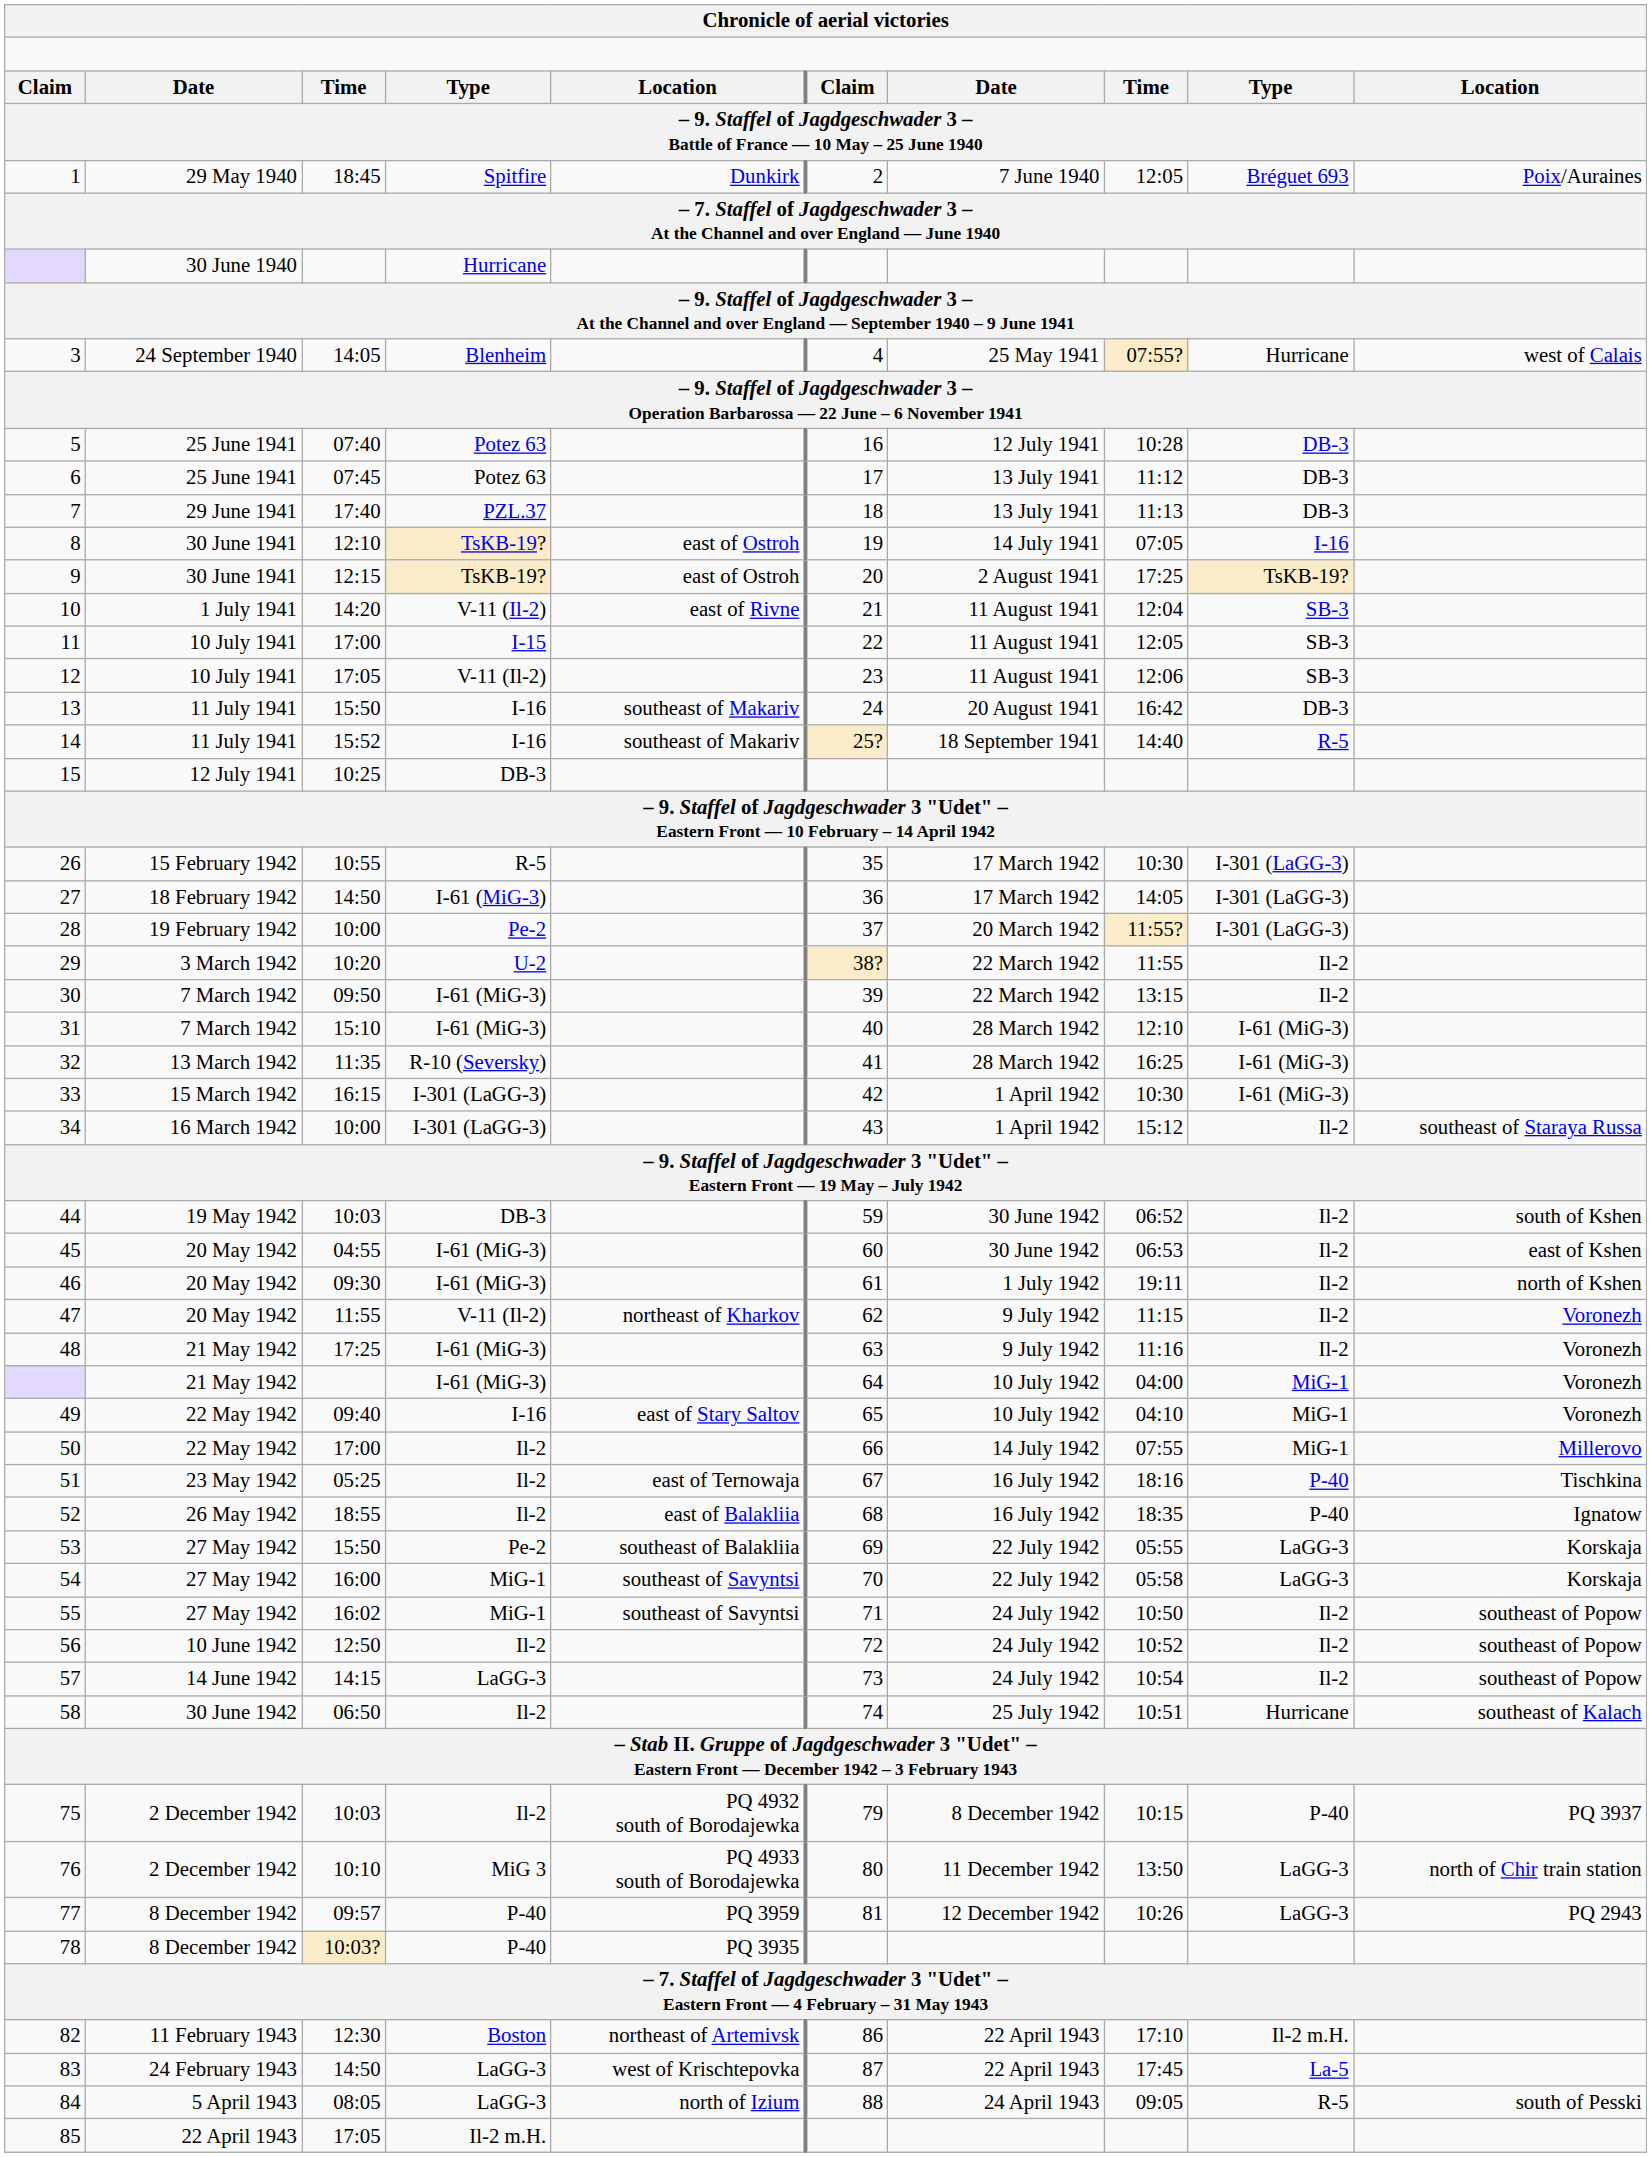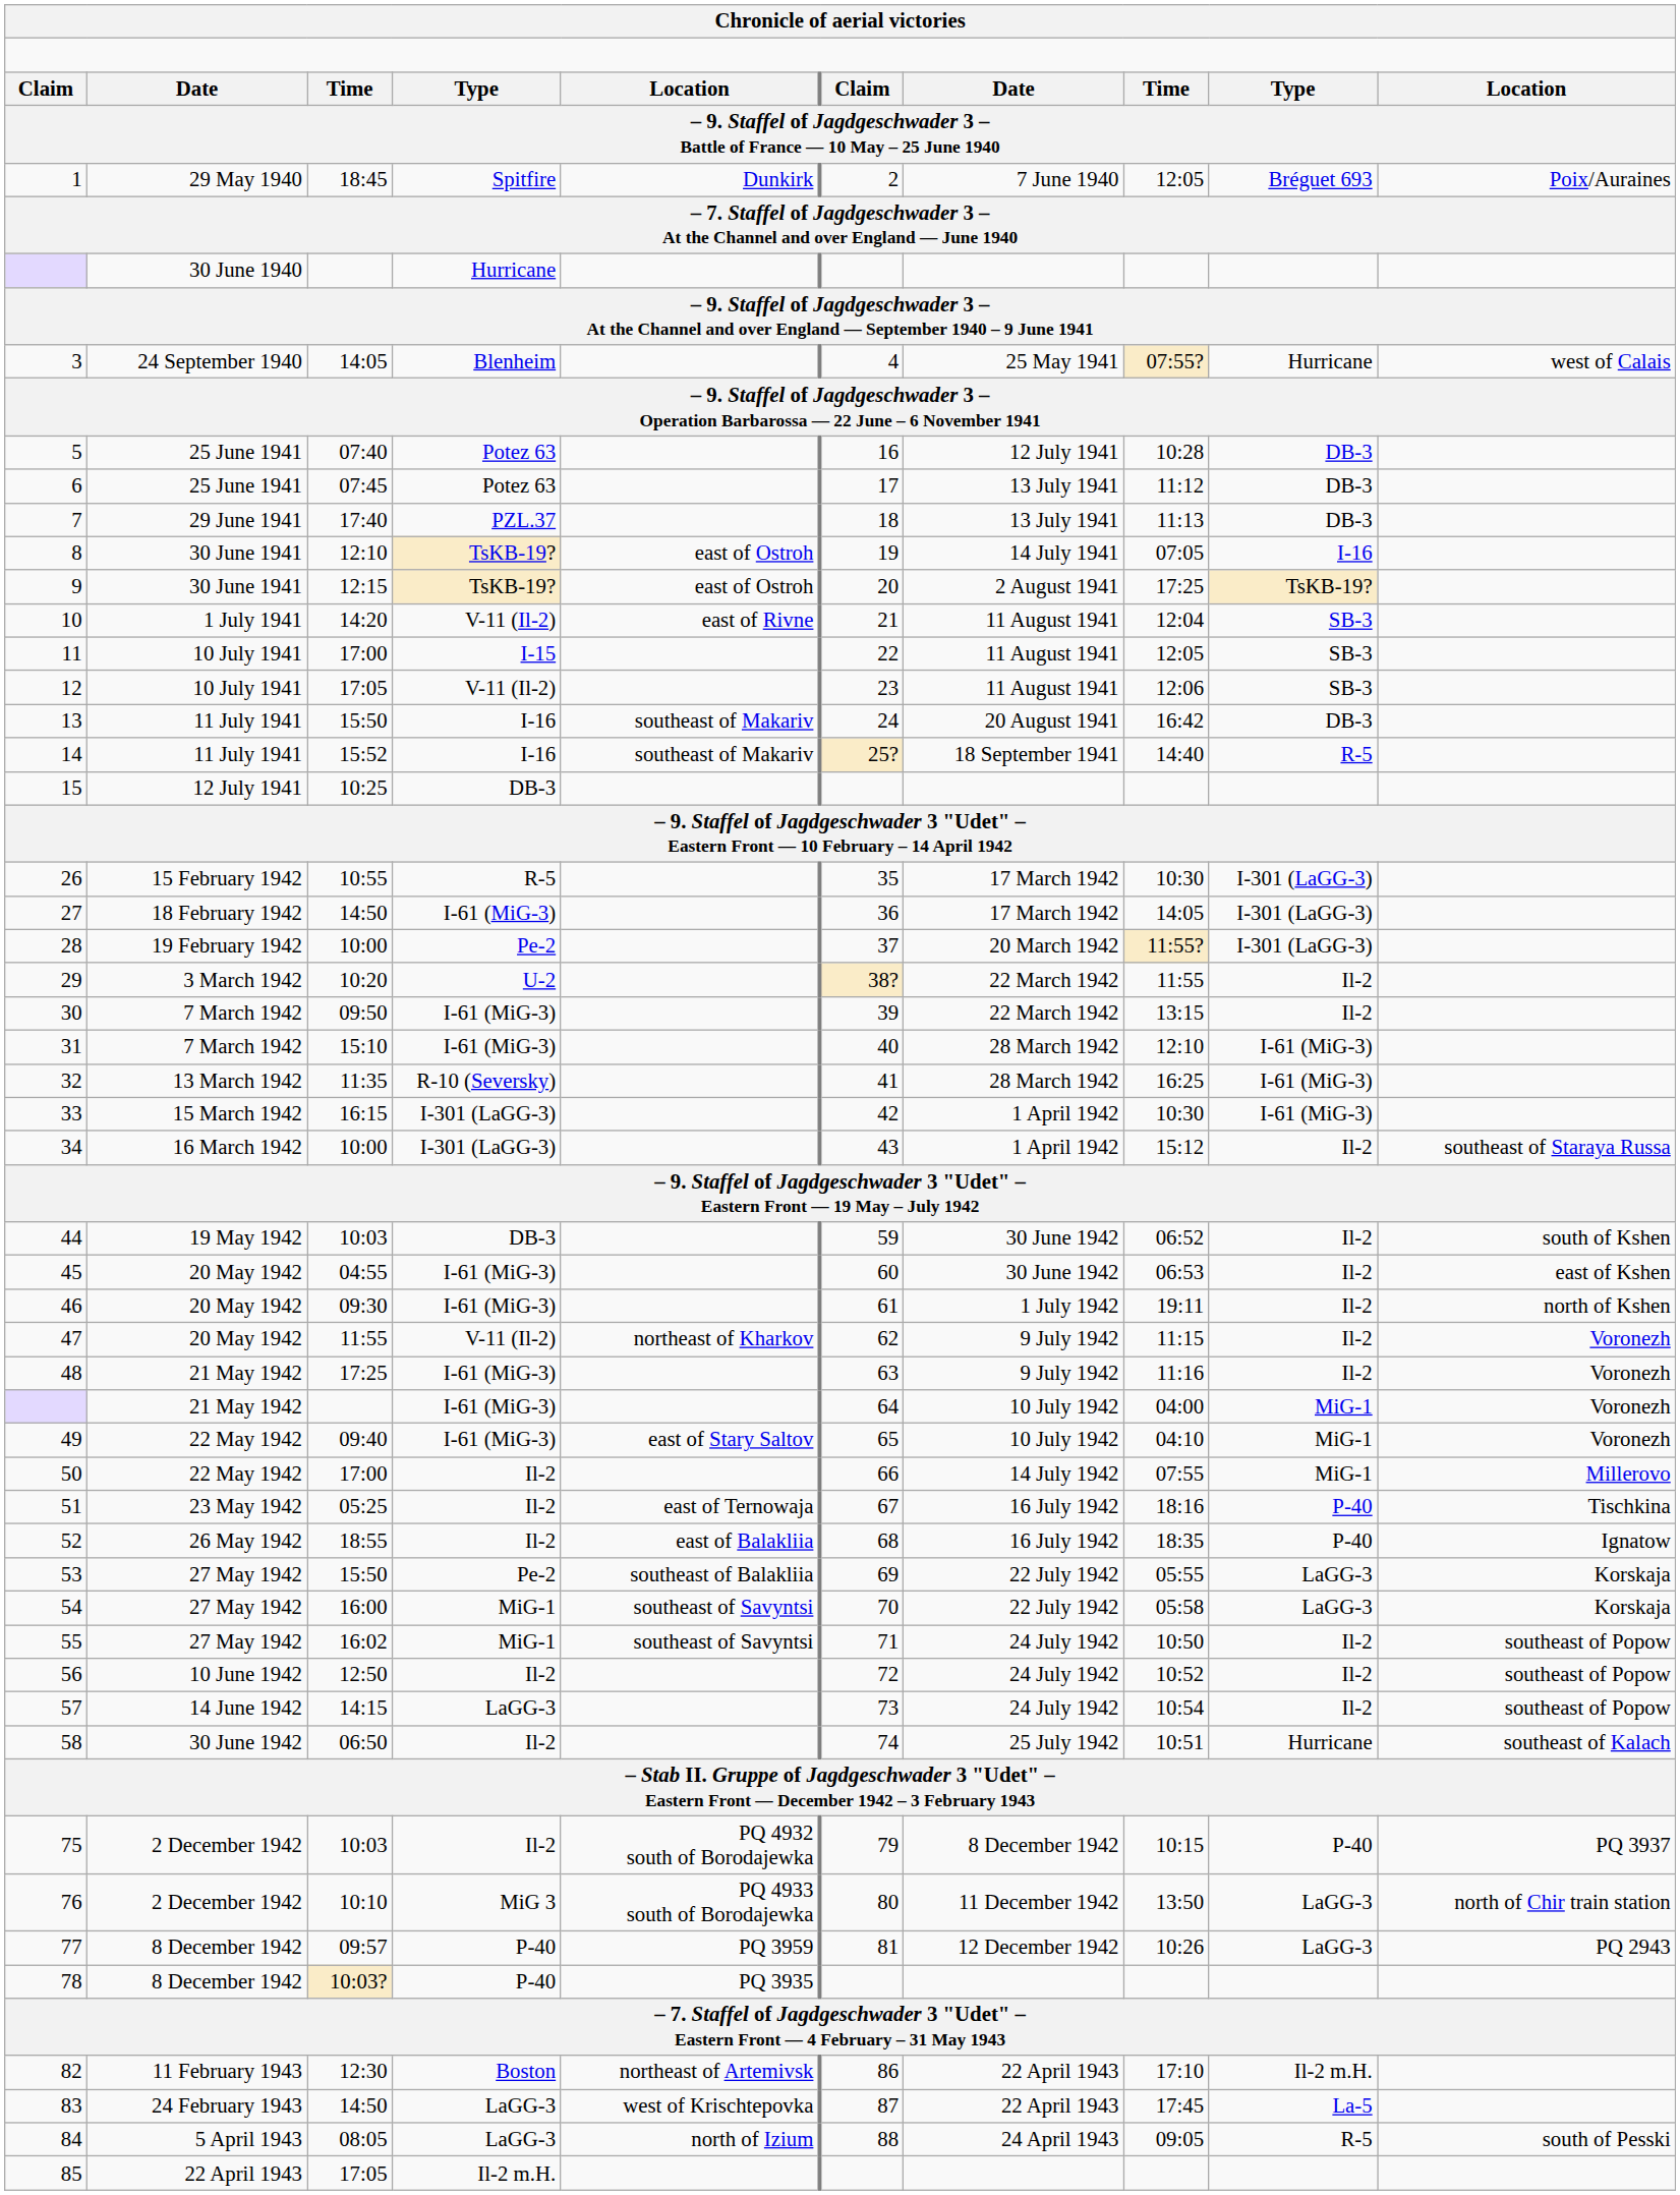49 | column 4: I-16 -> I-61 (MiG-3)
